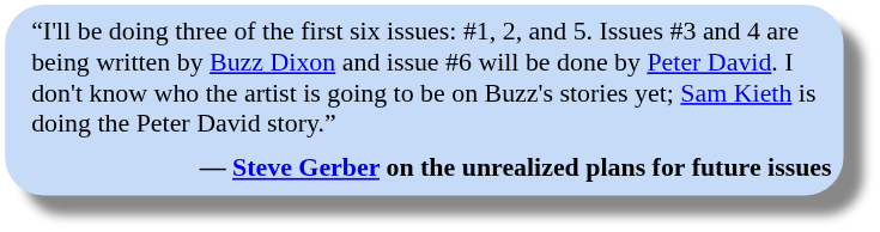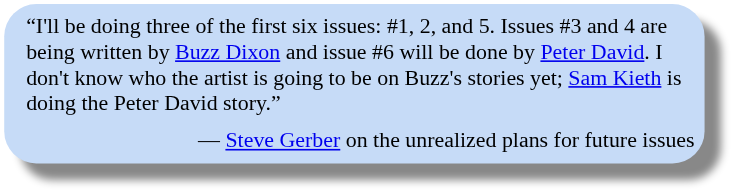row 2 | column 1: bold -> normal
